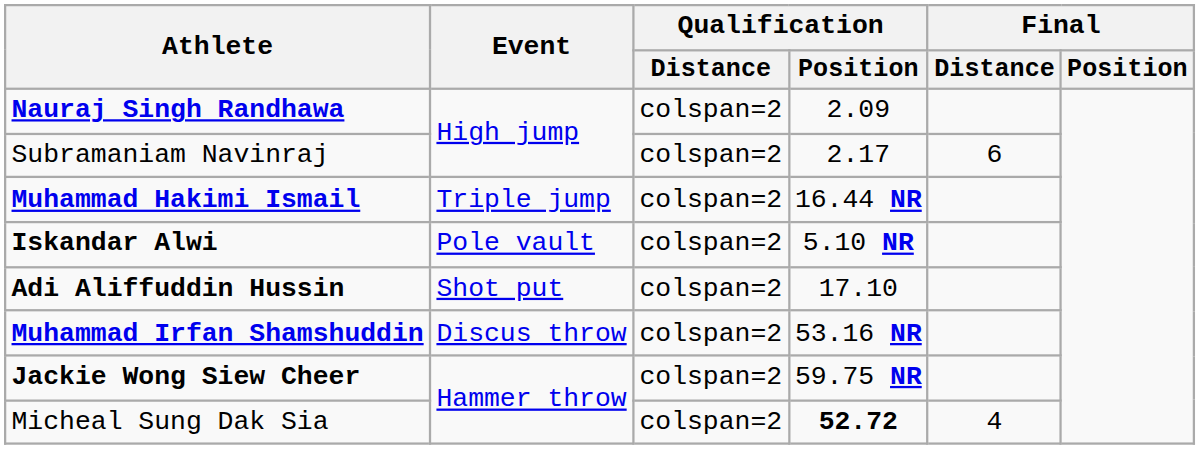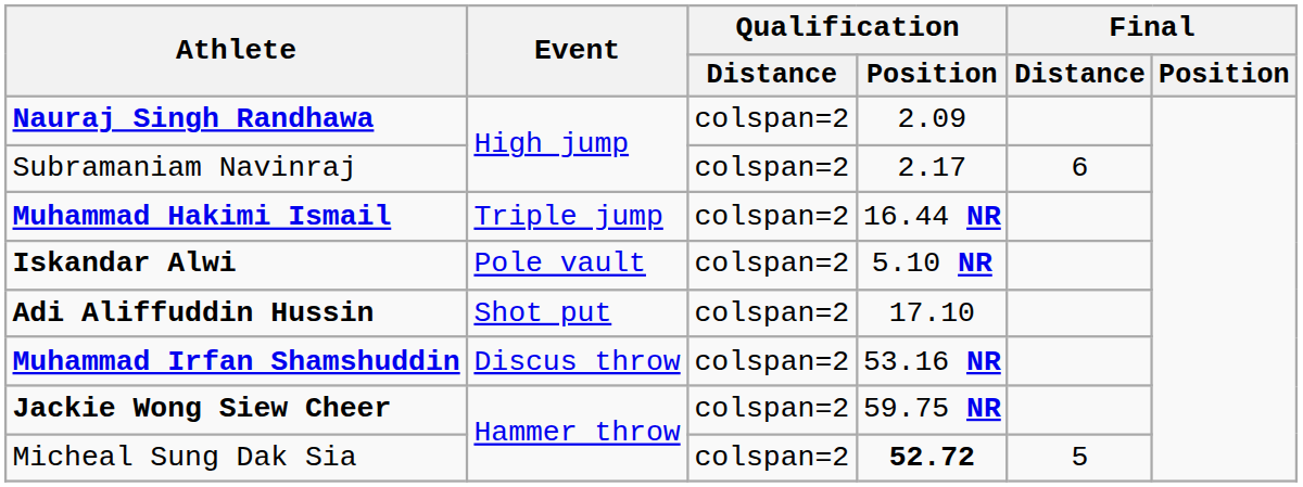Micheal Sung Dak Sia | Final / Distance: 4 -> 5
